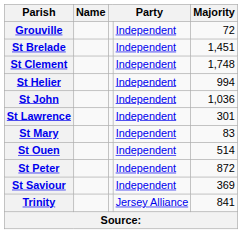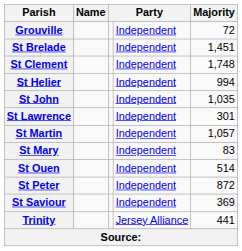St John | Majority: 1,036 -> 1,035
+ row: St Martin | Independent | 1,057
Trinity | Majority: 841 -> 441
